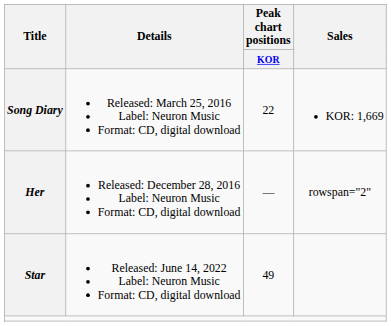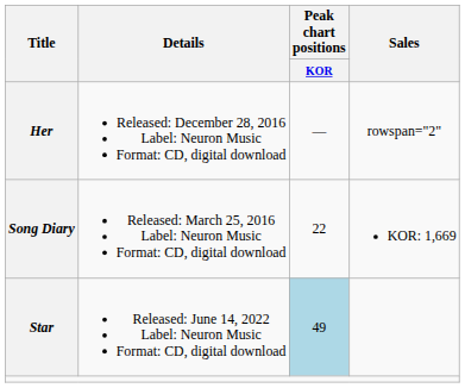rows swapped: Song Diary <-> Her
Star | Peak chart positions / KOR: no background -> lightblue background
